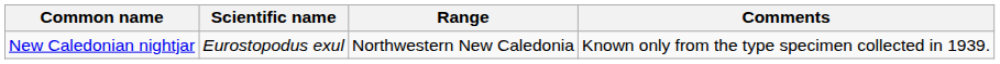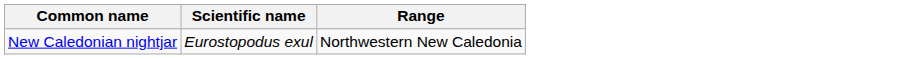- column: Comments | Known only from the type specimen collected in 1939.
